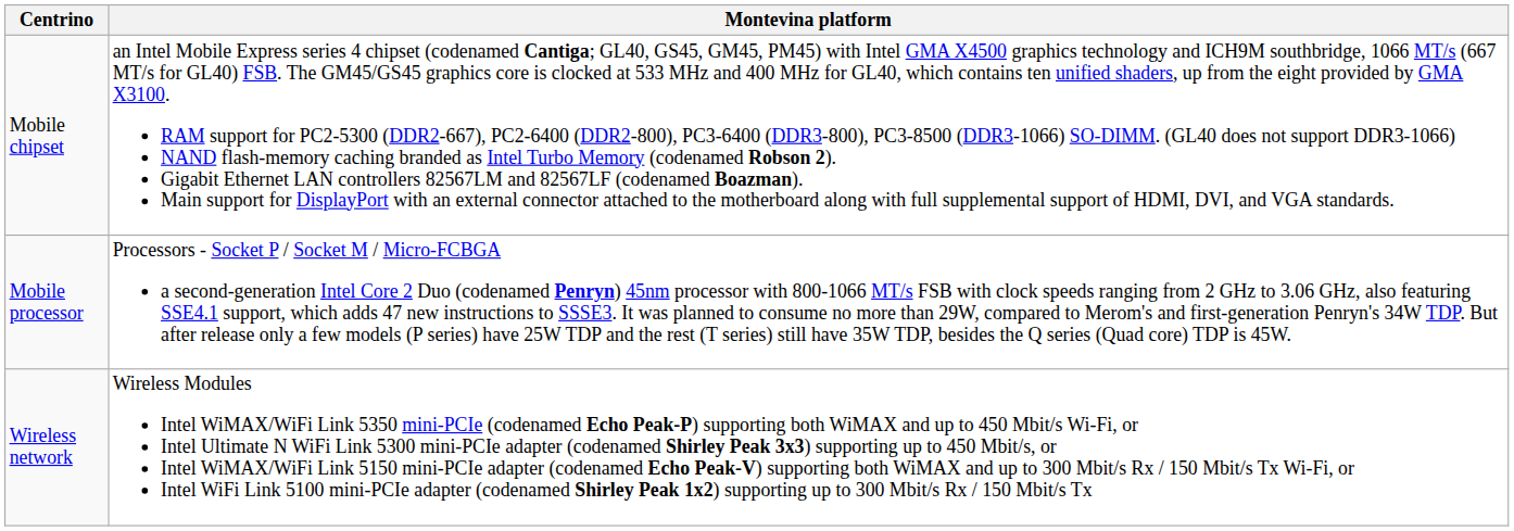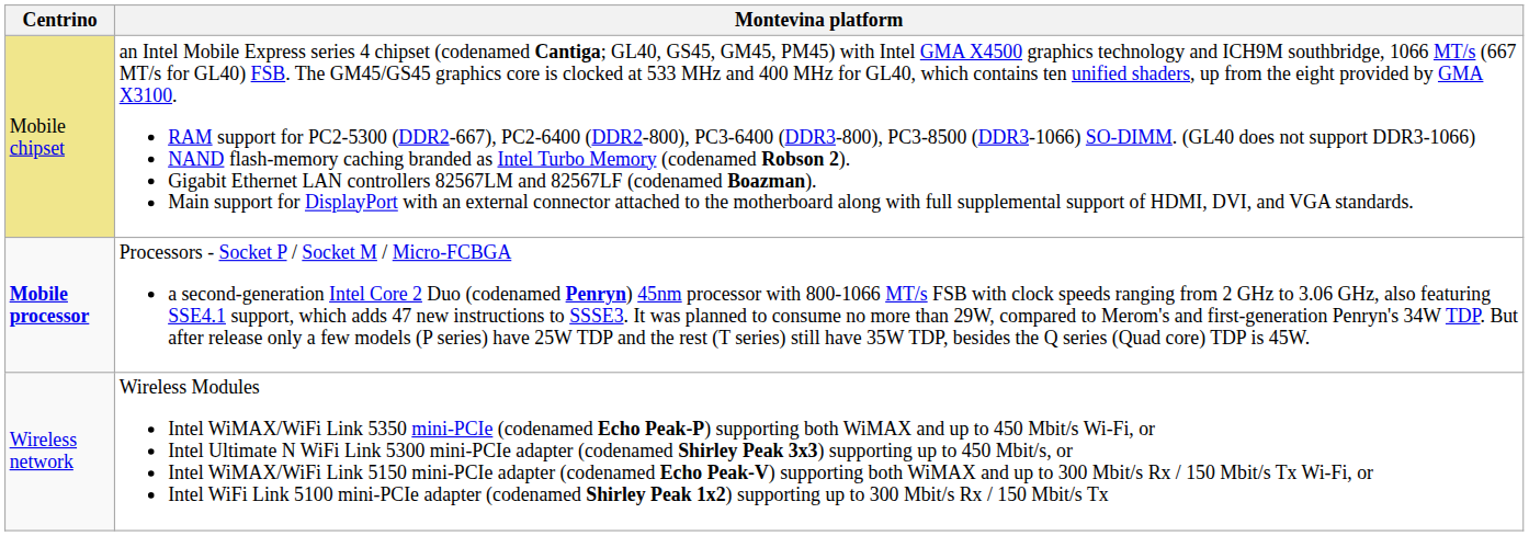Mobile chipset | Centrino: no background -> khaki background
Mobile processor | Centrino: normal -> bold
